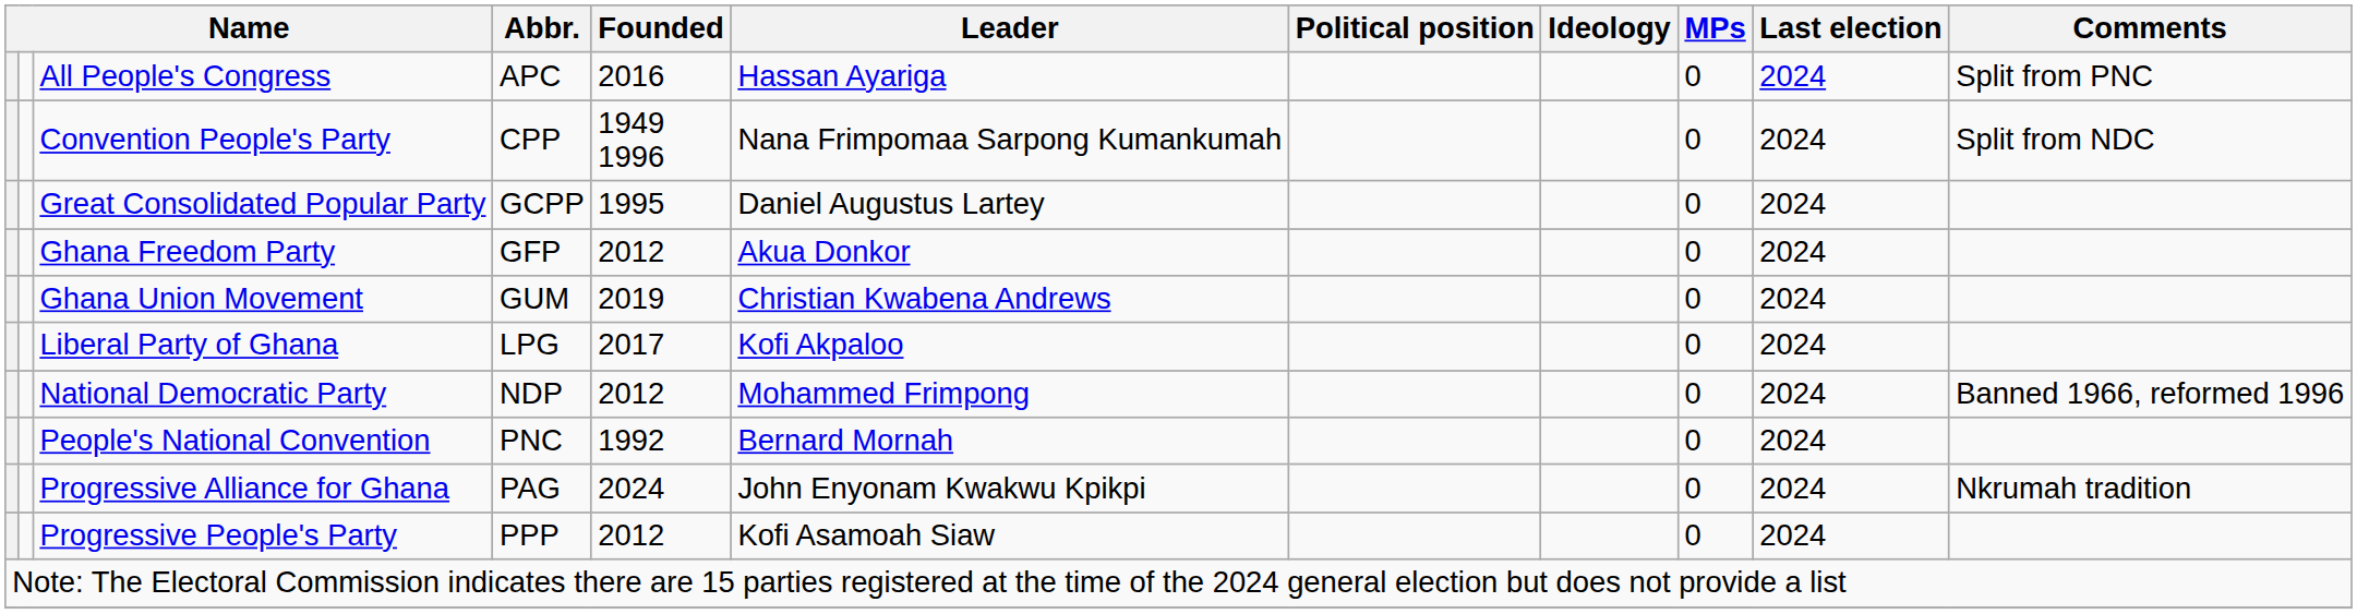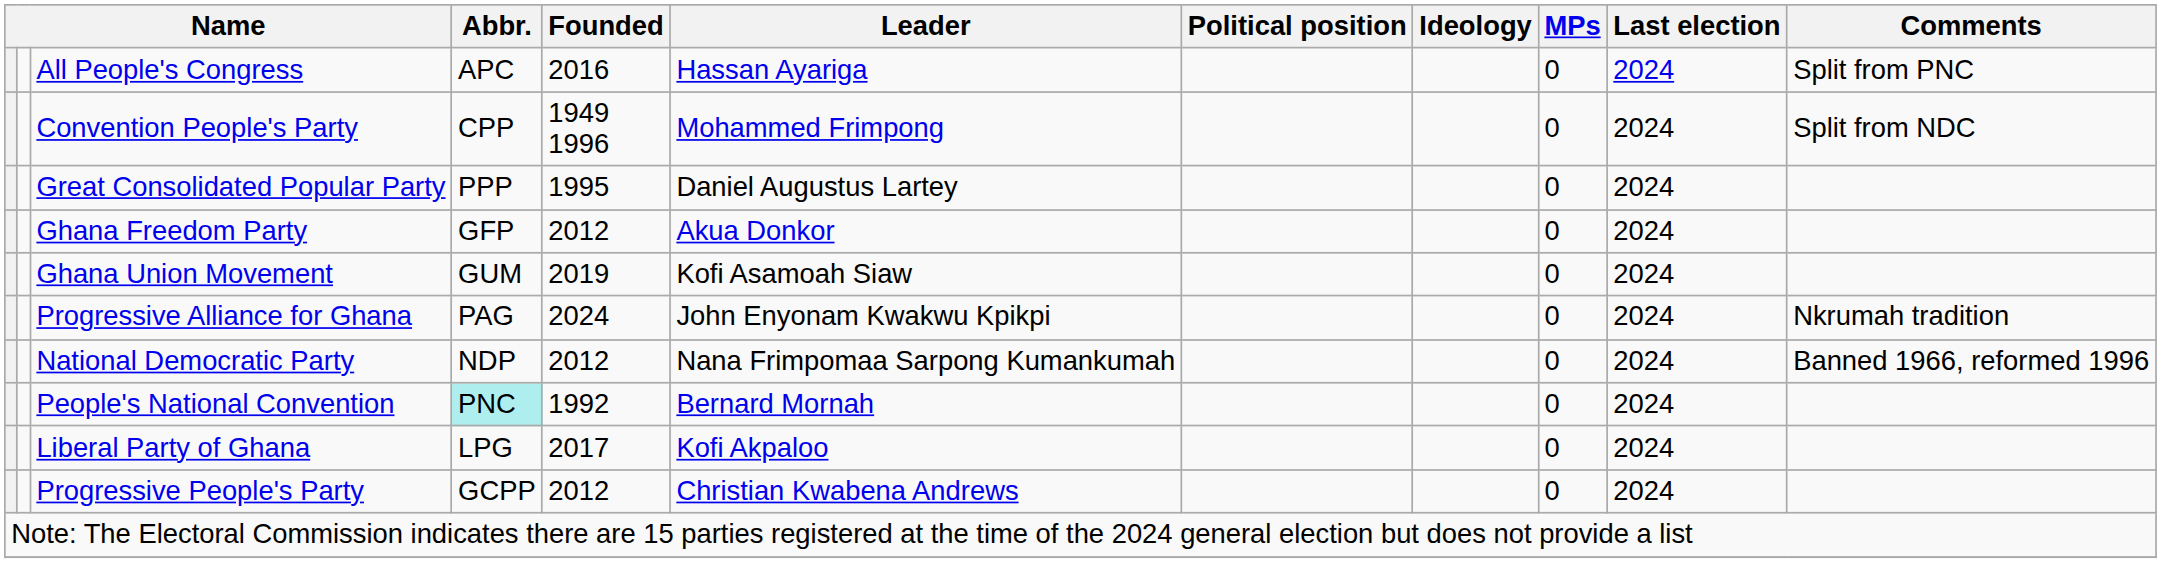Convention People's Party | Leader: Nana Frimpomaa Sarpong Kumankumah -> Mohammed Frimpong
Great Consolidated Popular Party | Abbr.: GCPP -> PPP
Ghana Union Movement | Leader: Christian Kwabena Andrews -> Kofi Asamoah Siaw
rows swapped: Liberal Party of Ghana <-> Progressive Alliance for Ghana
National Democratic Party | Leader: Mohammed Frimpong -> Nana Frimpomaa Sarpong Kumankumah
People's National Convention | Abbr.: no background -> paleturquoise background
Progressive People's Party | Abbr.: PPP -> GCPP
Progressive People's Party | Leader: Kofi Asamoah Siaw -> Christian Kwabena Andrews
